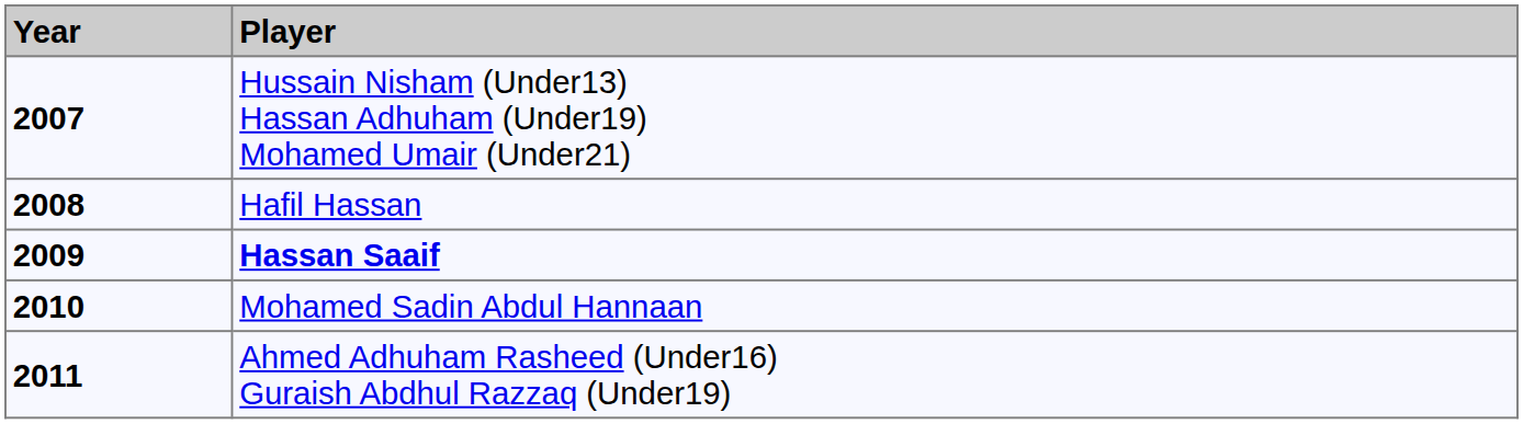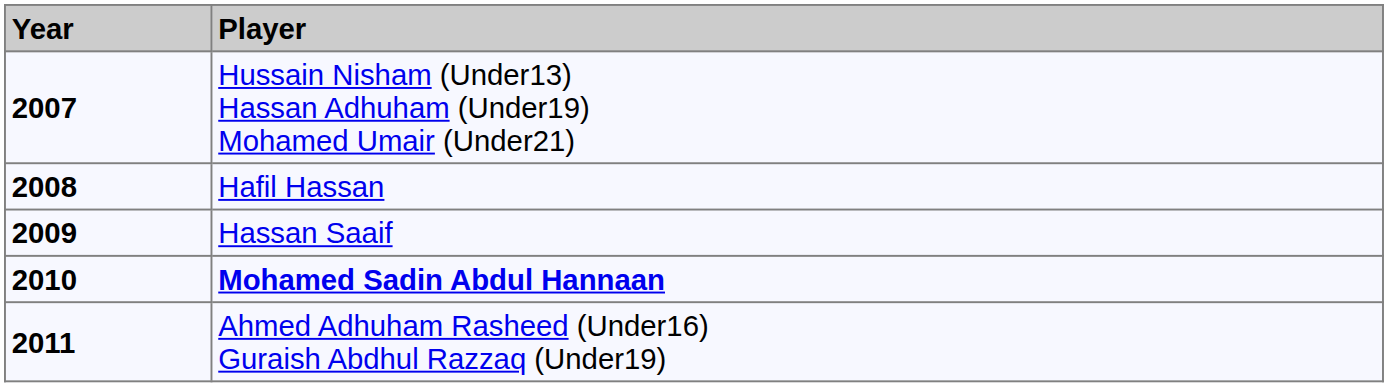Hassan Saaif | Player: bold -> normal
Mohamed Sadin Abdul Hannaan | Player: normal -> bold
